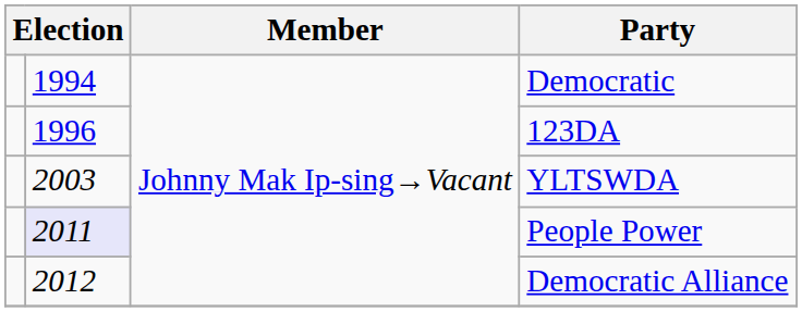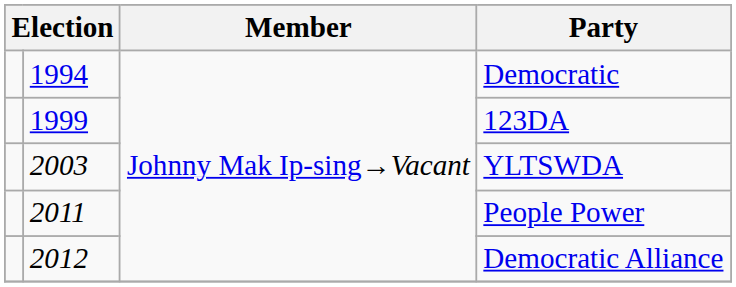123DA | column 2: 1996 -> 1999
People Power | column 2: lavender background -> no background
